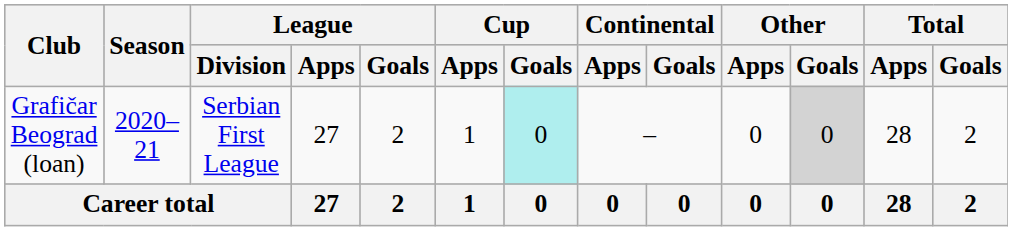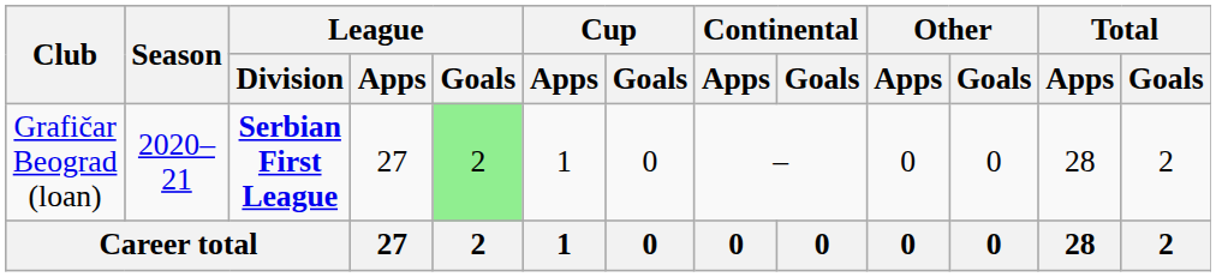Grafičar Beograd (loan) | League / Division: normal -> bold
Grafičar Beograd (loan) | League / Goals: no background -> lightgreen background
Grafičar Beograd (loan) | Cup / Goals: paleturquoise background -> no background
Grafičar Beograd (loan) | Other / Goals: lightgrey background -> no background
